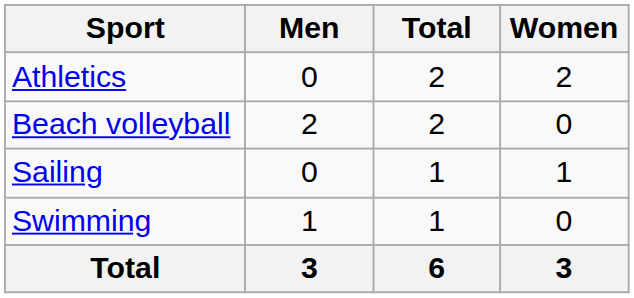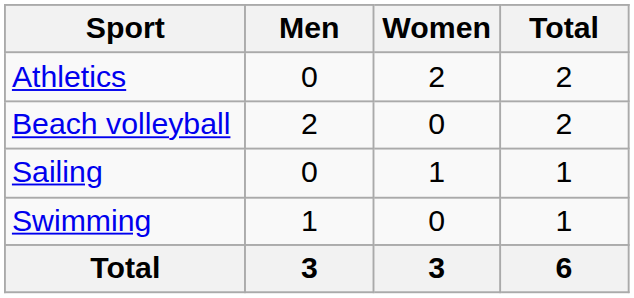columns swapped: Women <-> Total
